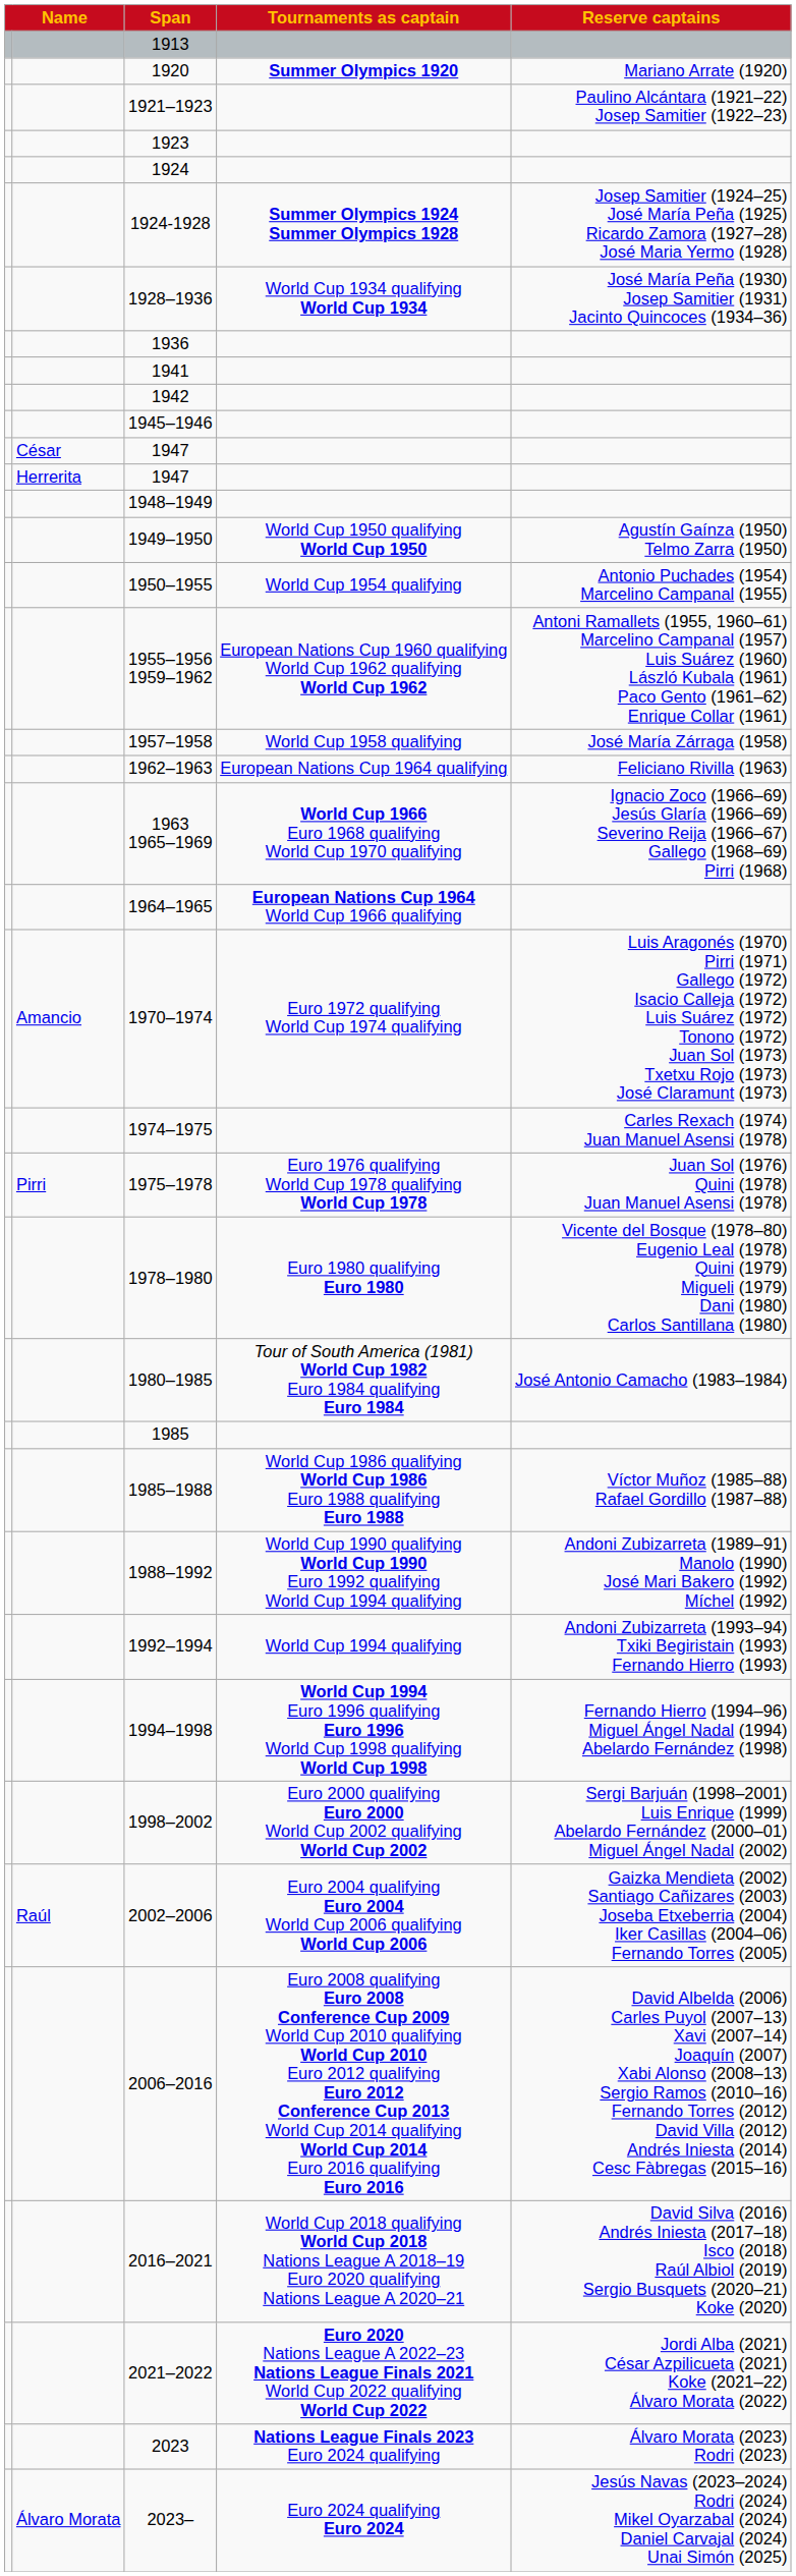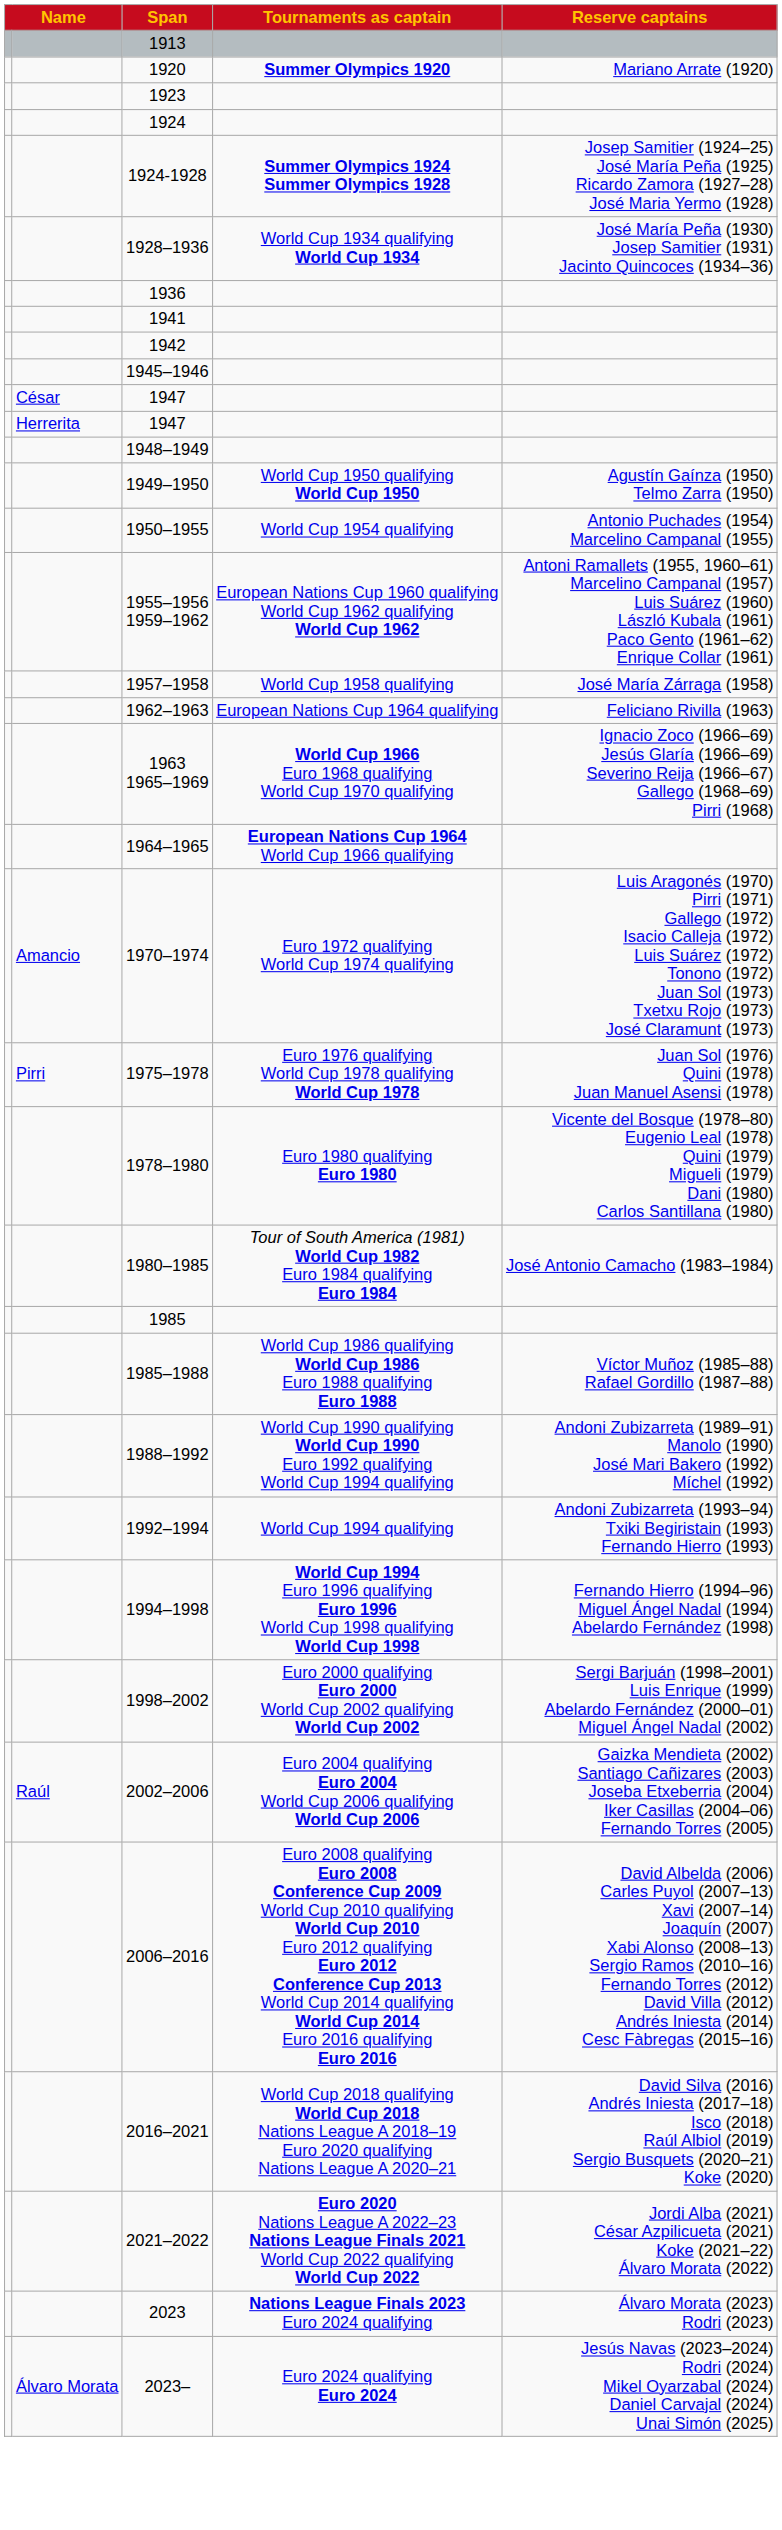- row: 1921–1923 | Paulino Alcántara (1921–22) Josep Samitier (1922–23)
- row: 1974–1975 | Carles Rexach (1974) Juan Manuel Asensi (1978)
